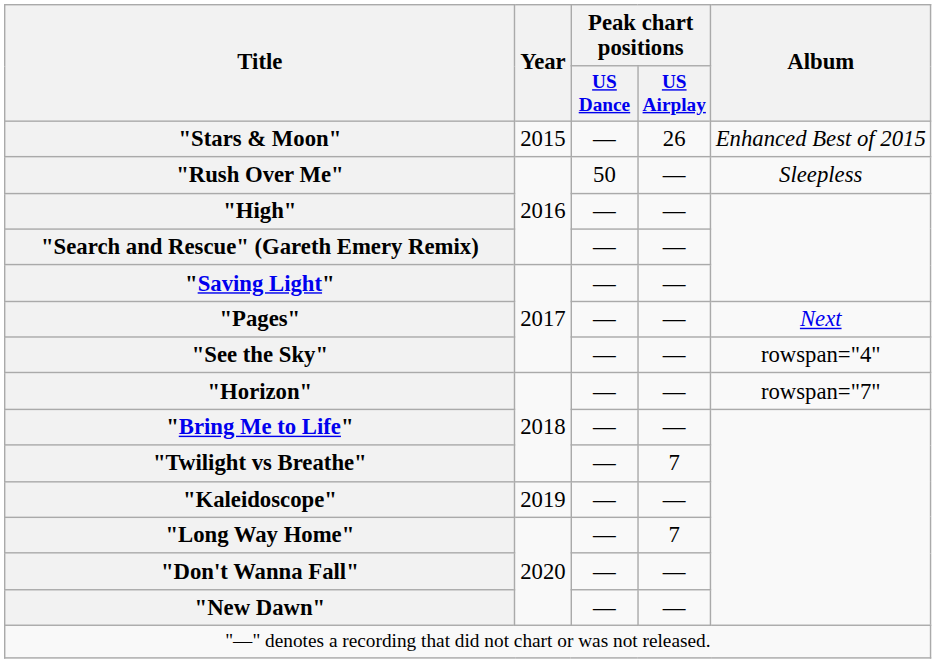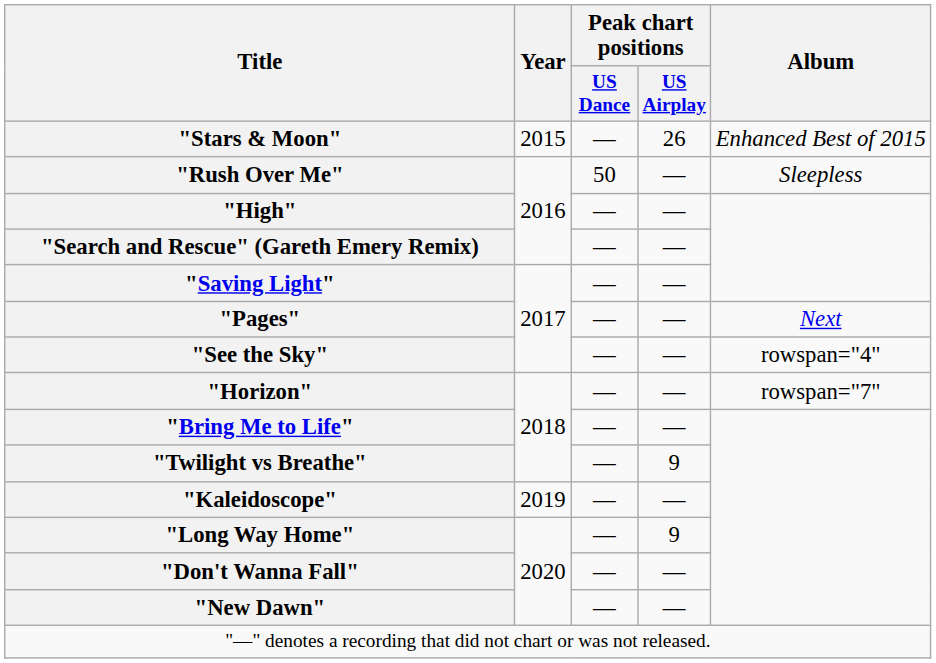"Twilight vs Breathe" | Peak chart positions / US Airplay: 7 -> 9
"Long Way Home" | Peak chart positions / US Airplay: 7 -> 9
